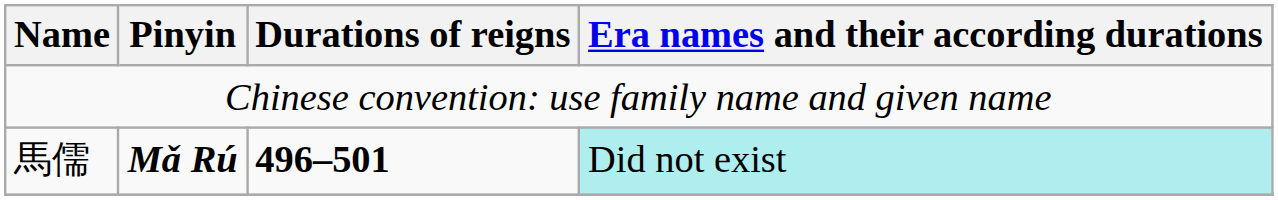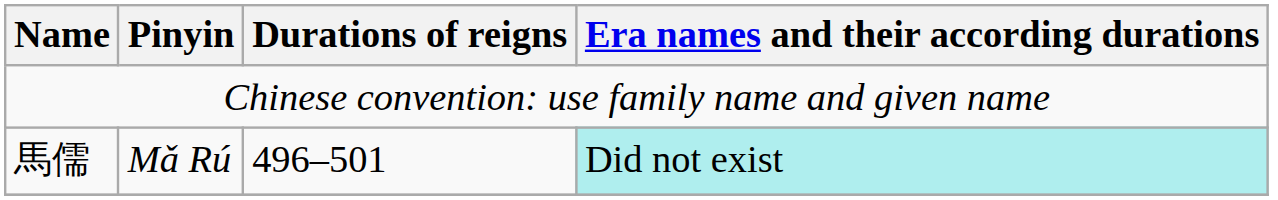馬儒 | Pinyin: bold -> normal
馬儒 | Durations of reigns: bold -> normal
